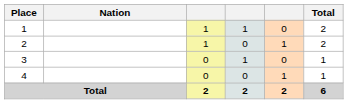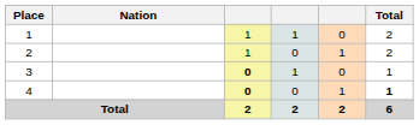3 | column 3: normal -> bold
4 | column 3: normal -> bold
4 | Total: normal -> bold
